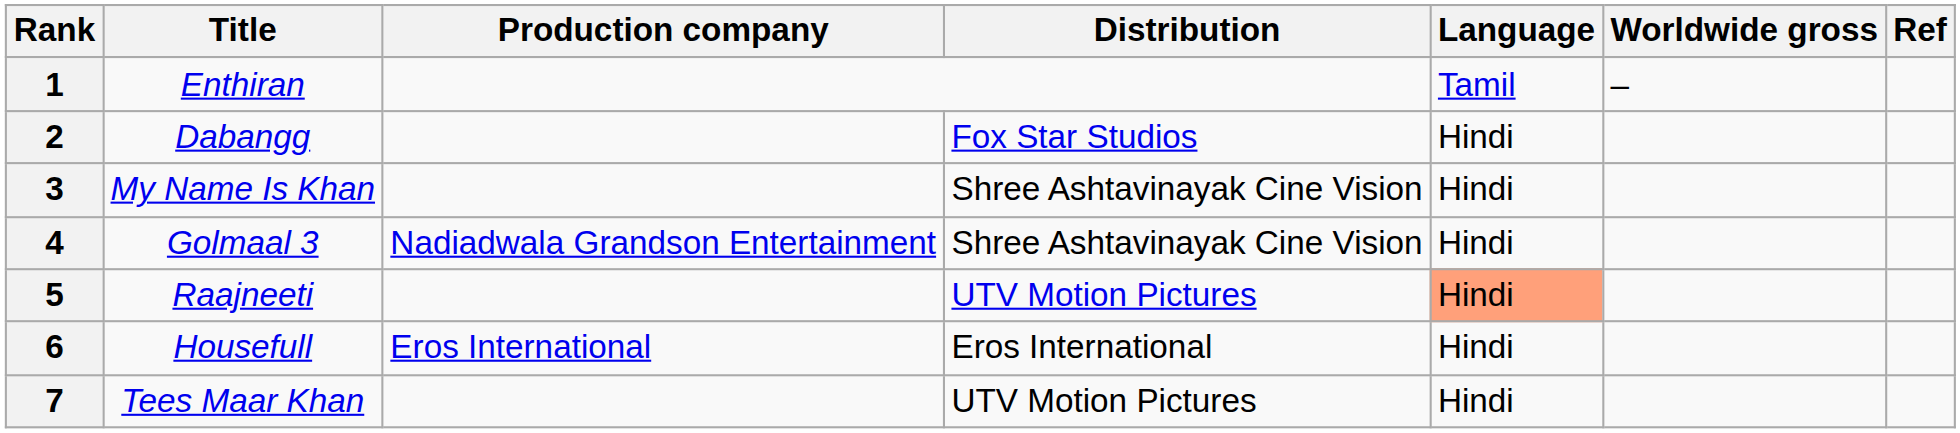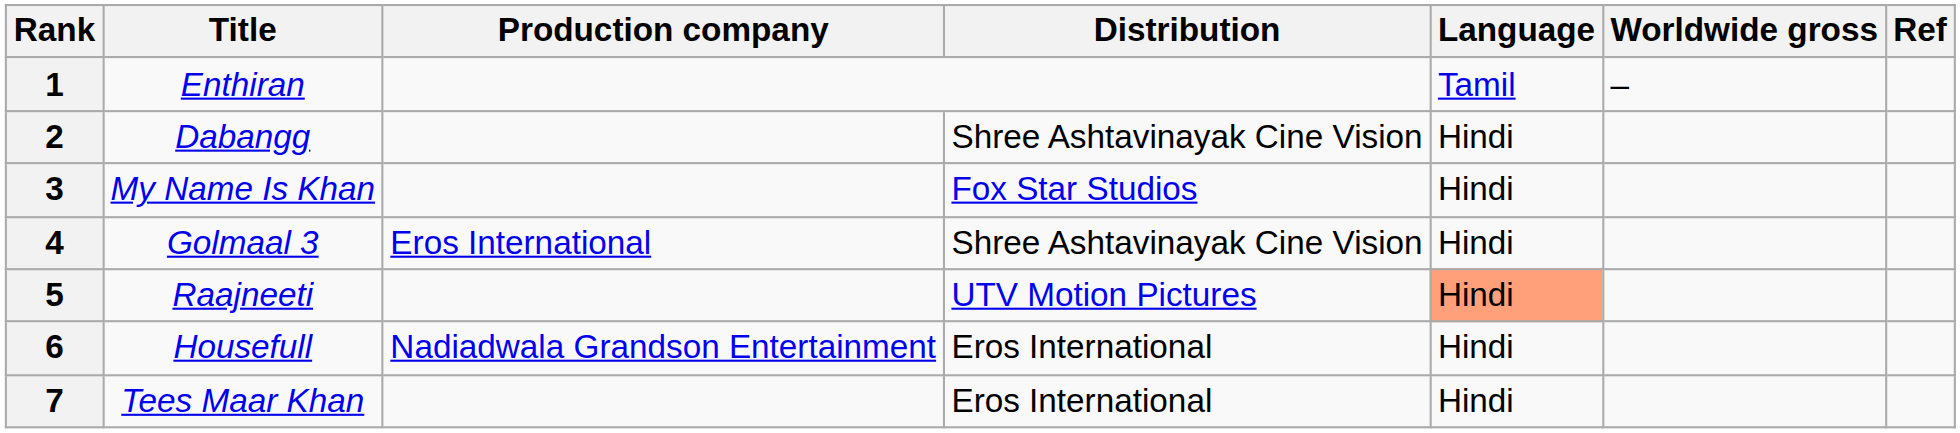2 | Distribution: Fox Star Studios -> Shree Ashtavinayak Cine Vision
3 | Distribution: Shree Ashtavinayak Cine Vision -> Fox Star Studios
4 | Production company: Nadiadwala Grandson Entertainment -> Eros International
6 | Production company: Eros International -> Nadiadwala Grandson Entertainment
7 | Distribution: UTV Motion Pictures -> Eros International
